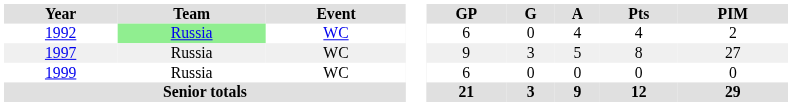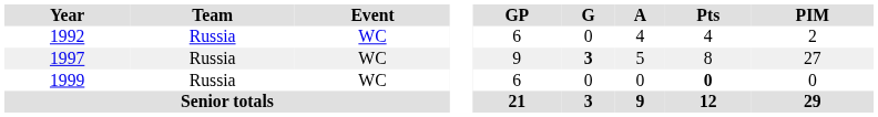1992 | Team: lightgreen background -> no background
1997 | G: normal -> bold
1999 | Pts: normal -> bold
